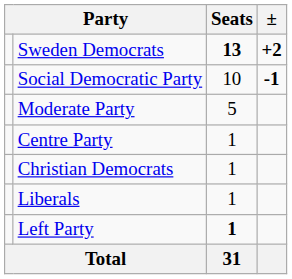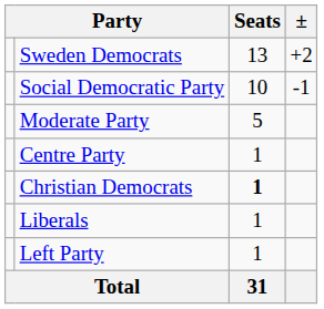Sweden Democrats | Seats: bold -> normal
Sweden Democrats | ±: bold -> normal
Social Democratic Party | ±: bold -> normal
Christian Democrats | Seats: normal -> bold
Left Party | Seats: bold -> normal
